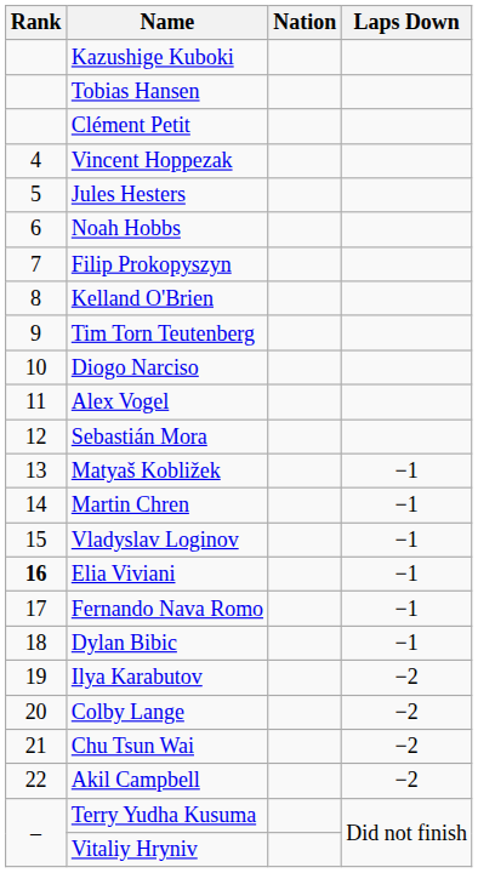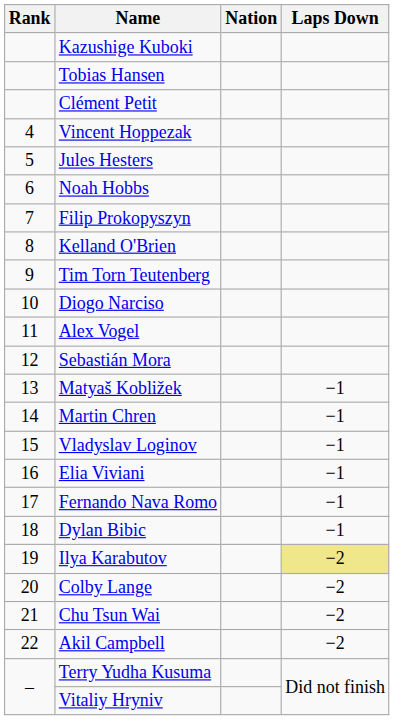Elia Viviani | Rank: bold -> normal
Ilya Karabutov | Laps Down: no background -> khaki background
